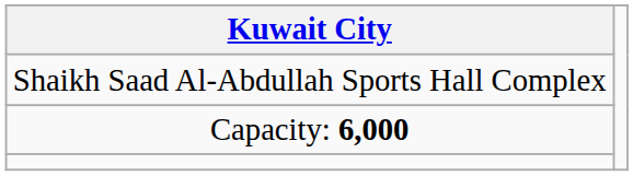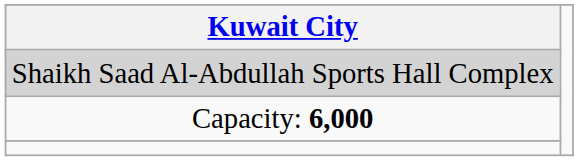Shaikh Saad Al-Abdullah Sports Hall Complex | Kuwait City: no background -> lightgrey background
